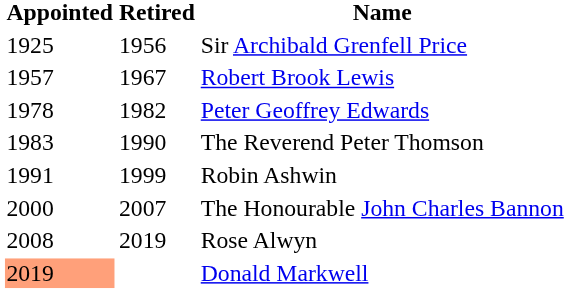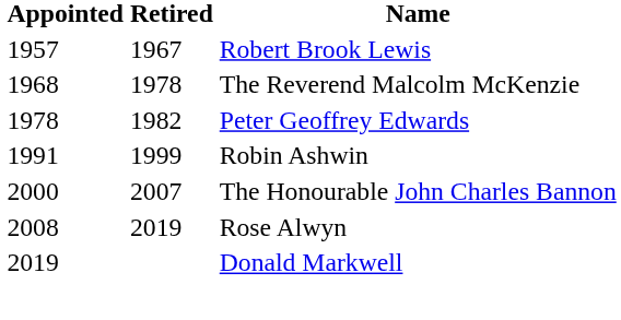- row: 1925 | 1956 | Sir Archibald Grenfell Price
+ row: 1968 | 1978 | The Reverend Malcolm McKenzie
- row: 1983 | 1990 | The Reverend Peter Thomson
Donald Markwell | Appointed: lightsalmon background -> no background
